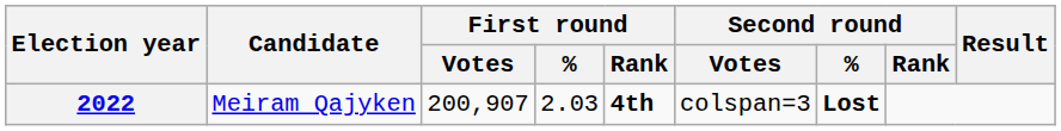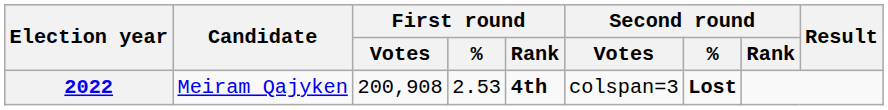2022 | First round / Votes: 200,907 -> 200,908
2022 | First round / %: 2.03 -> 2.53
